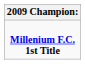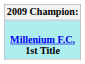row 2 | column 1: no background -> paleturquoise background
